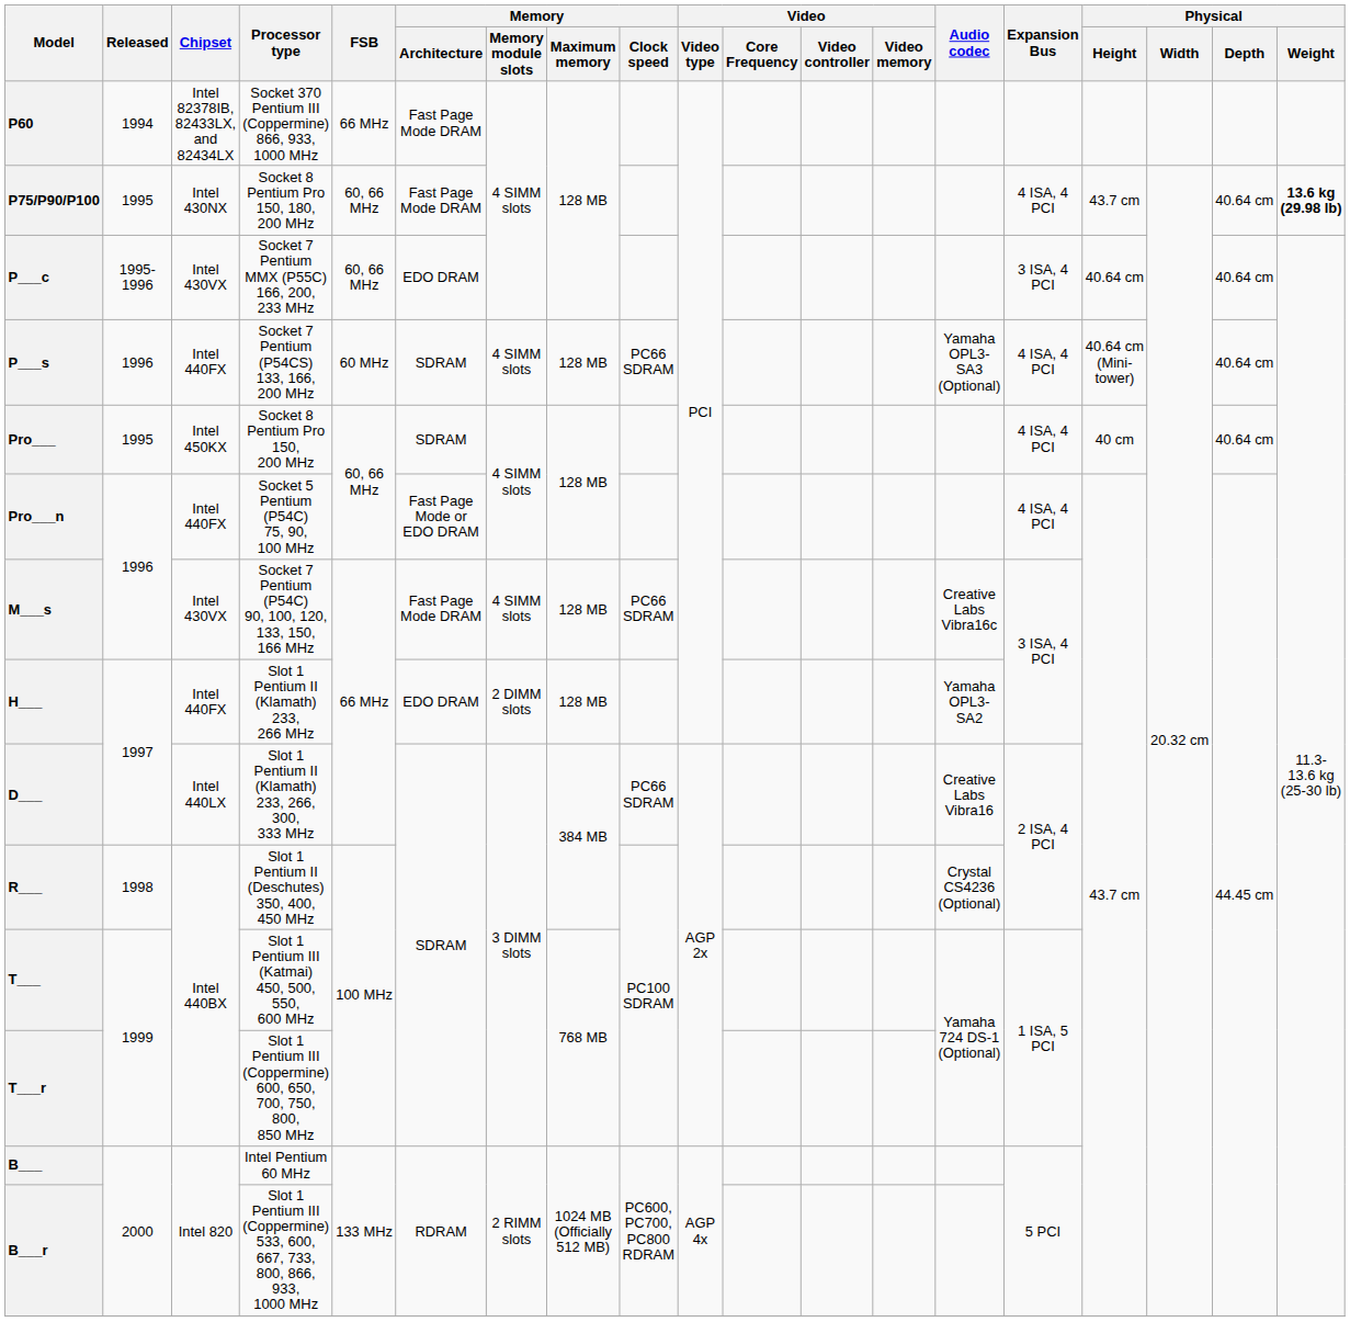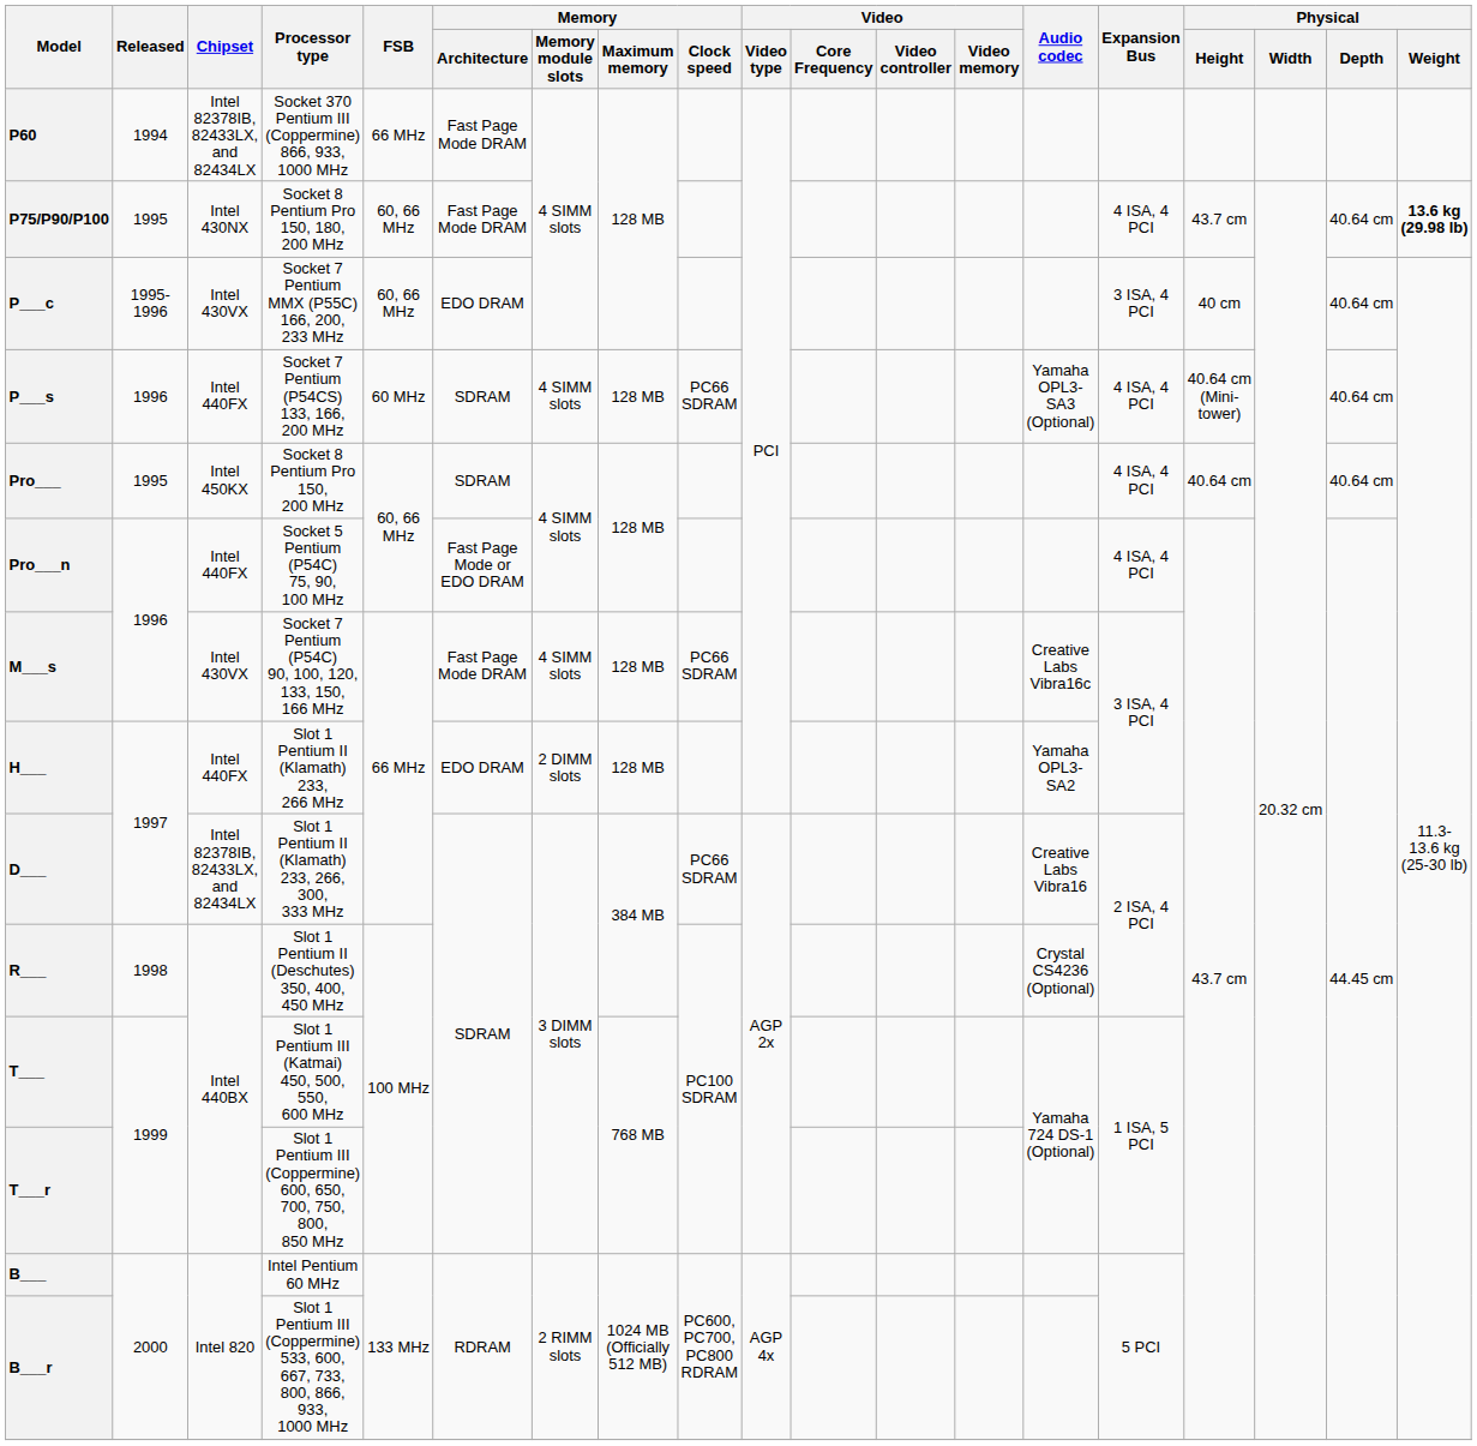P___c | Physical / Height: 40.64 cm -> 40 cm
Pro___ | Physical / Height: 40 cm -> 40.64 cm
D___ | Chipset: Intel 440LX -> Intel 82378IB, 82433LX, and 82434LX
